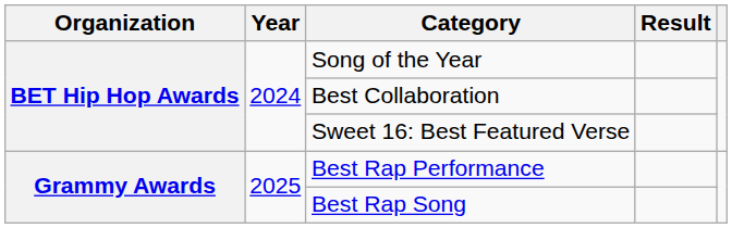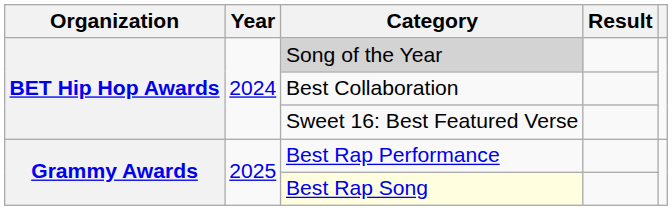Song of the Year | Category: no background -> lightgrey background
Best Rap Song | Category: no background -> lightyellow background
